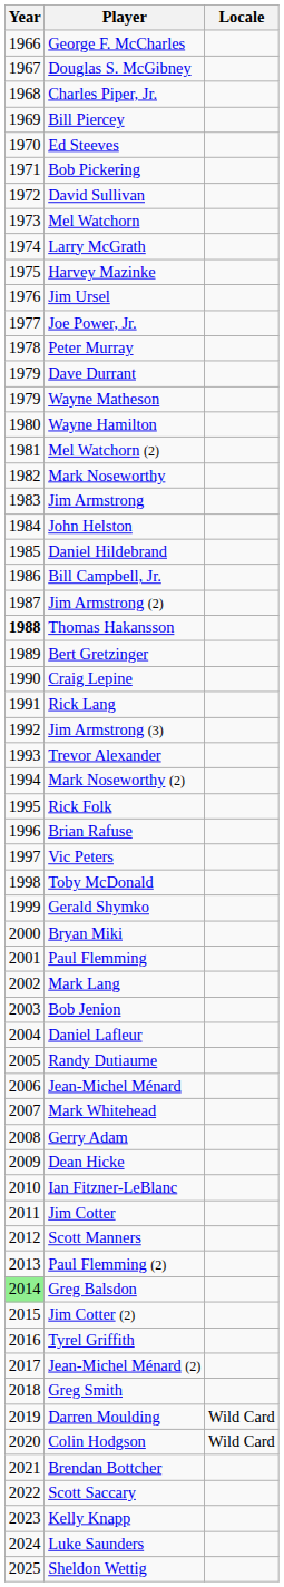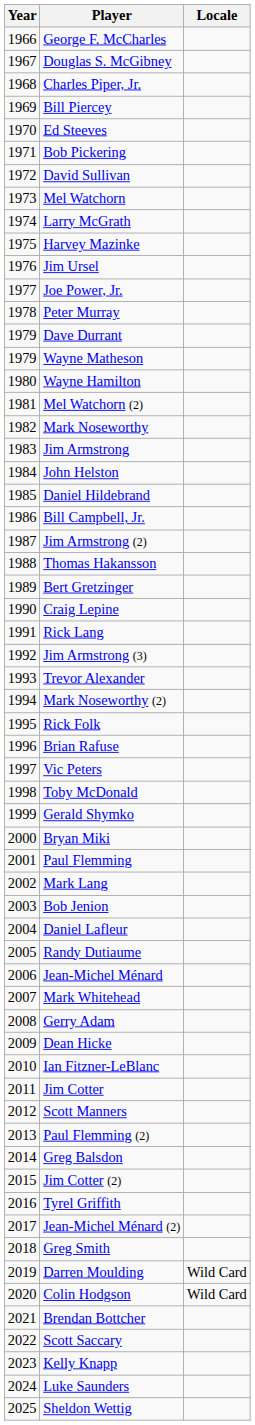Thomas Hakansson | Year: bold -> normal
Greg Balsdon | Year: lightgreen background -> no background
